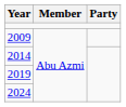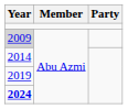2009 | Year: no background -> lightgrey background
2024 | Year: normal -> bold
